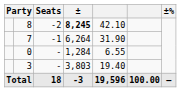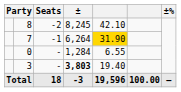8 | ±: bold -> normal
7 | column 5: no background -> gold background
3 | ±: normal -> bold
